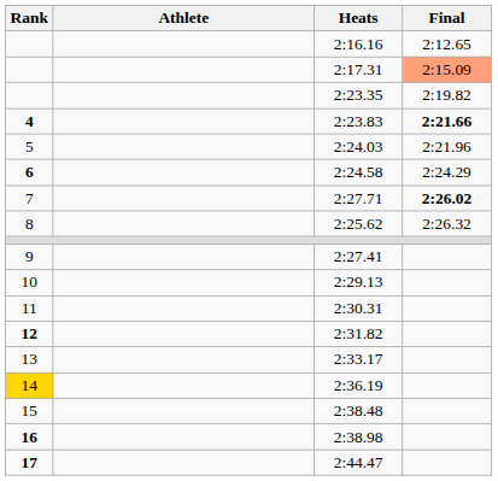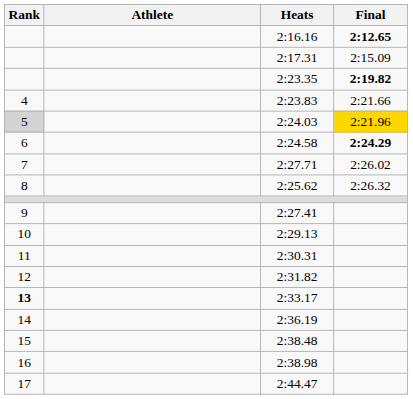2:16.16 | Final: normal -> bold
2:17.31 | Final: lightsalmon background -> no background
2:23.35 | Final: normal -> bold
2:23.83 | Rank: bold -> normal
2:23.83 | Final: bold -> normal
2:24.03 | Rank: no background -> lightgrey background
2:24.03 | Final: no background -> gold background
2:24.58 | Rank: bold -> normal
2:24.58 | Final: normal -> bold
2:27.71 | Final: bold -> normal
2:31.82 | Rank: bold -> normal
2:33.17 | Rank: normal -> bold
2:36.19 | Rank: gold background -> no background
2:38.98 | Rank: bold -> normal
2:44.47 | Rank: bold -> normal
